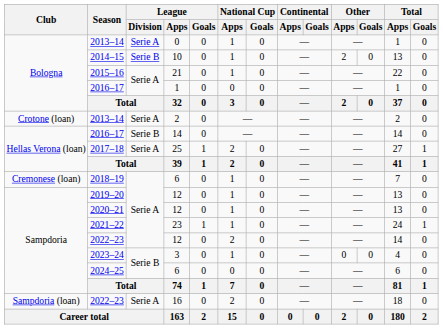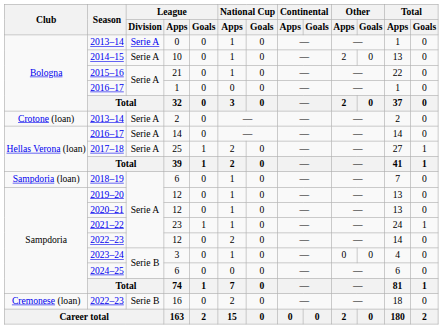2014–15 | League / Division: Serie B -> Serie A
2016–17 / 14 | League / Division: Serie B -> Serie A
2018–19 | Club: Cremonese (loan) -> Sampdoria (loan)
2022–23 / 16 | Club: Sampdoria (loan) -> Cremonese (loan)
2022–23 / 16 | League / Division: Serie A -> Serie B
